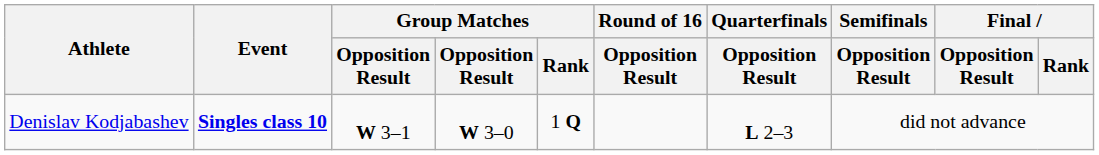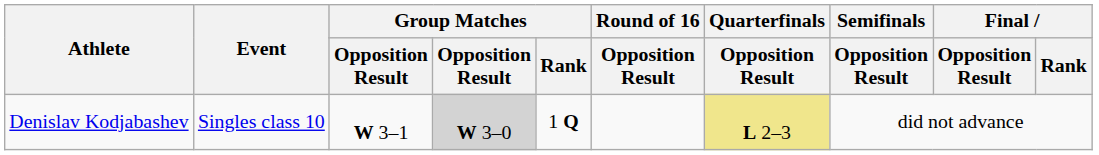Denislav Kodjabashev | Event: bold -> normal
Denislav Kodjabashev | column 4: no background -> lightgrey background
Denislav Kodjabashev | Quarterfinals / Opposition Result: no background -> khaki background
